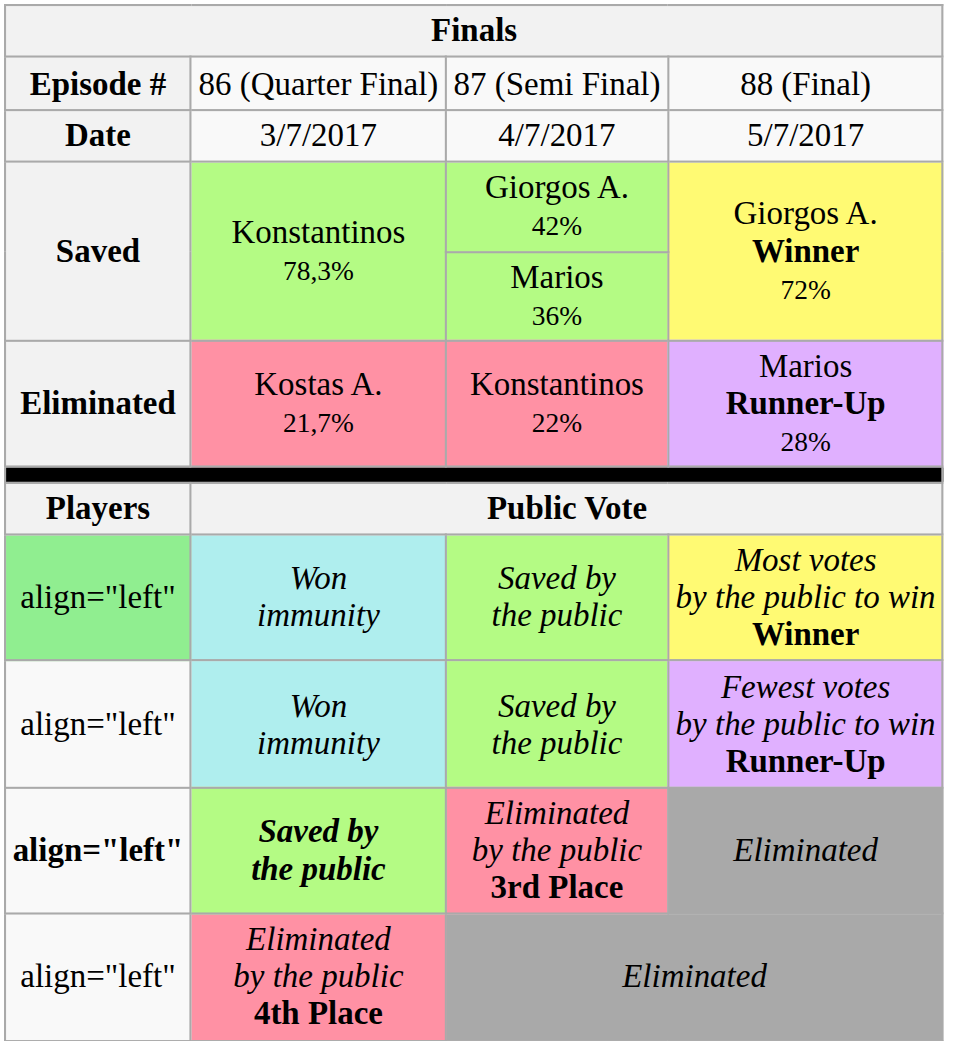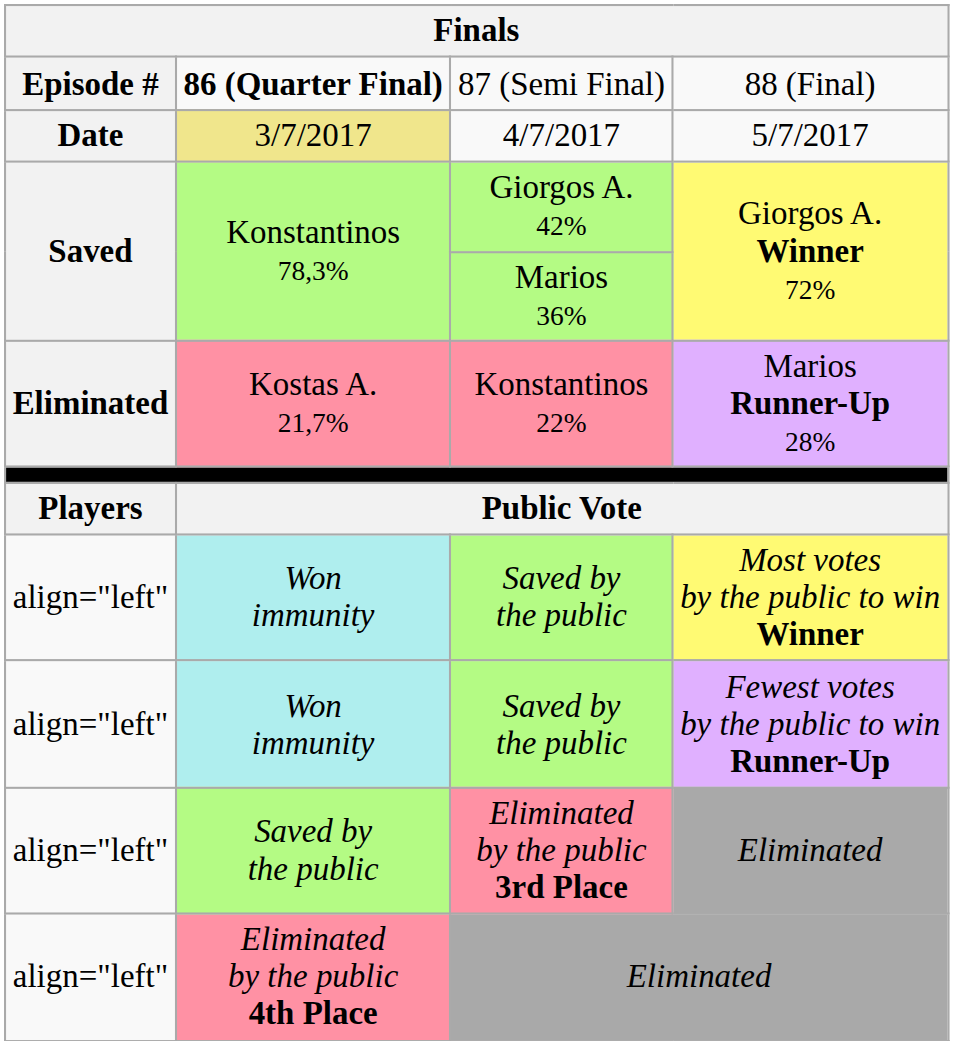87 (Semi Final) | column 2: normal -> bold
4/7/2017 | column 2: no background -> khaki background
Saved by the public / Most votes by the public to win Winner | column 1: lightgreen background -> no background
Eliminated by the public 3rd Place | column 1: bold -> normal
Eliminated by the public 3rd Place | column 2: bold -> normal
